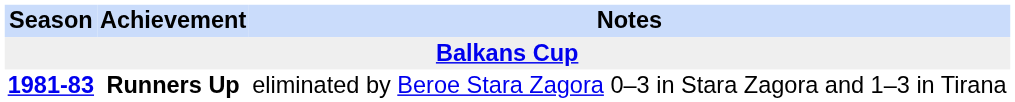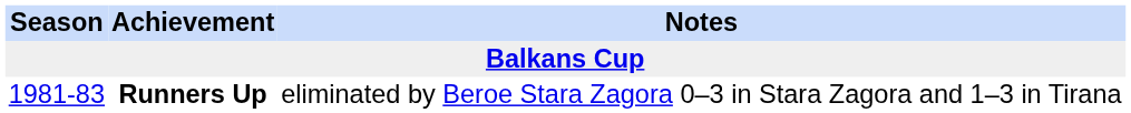Runners Up | Season: bold -> normal
